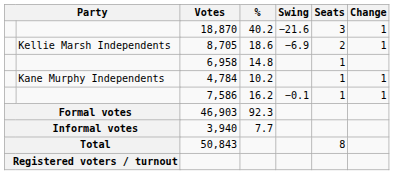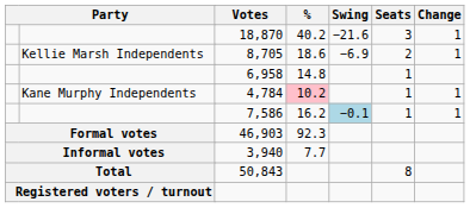4,784 | %: no background -> pink background
7,586 | Swing: no background -> lightblue background
